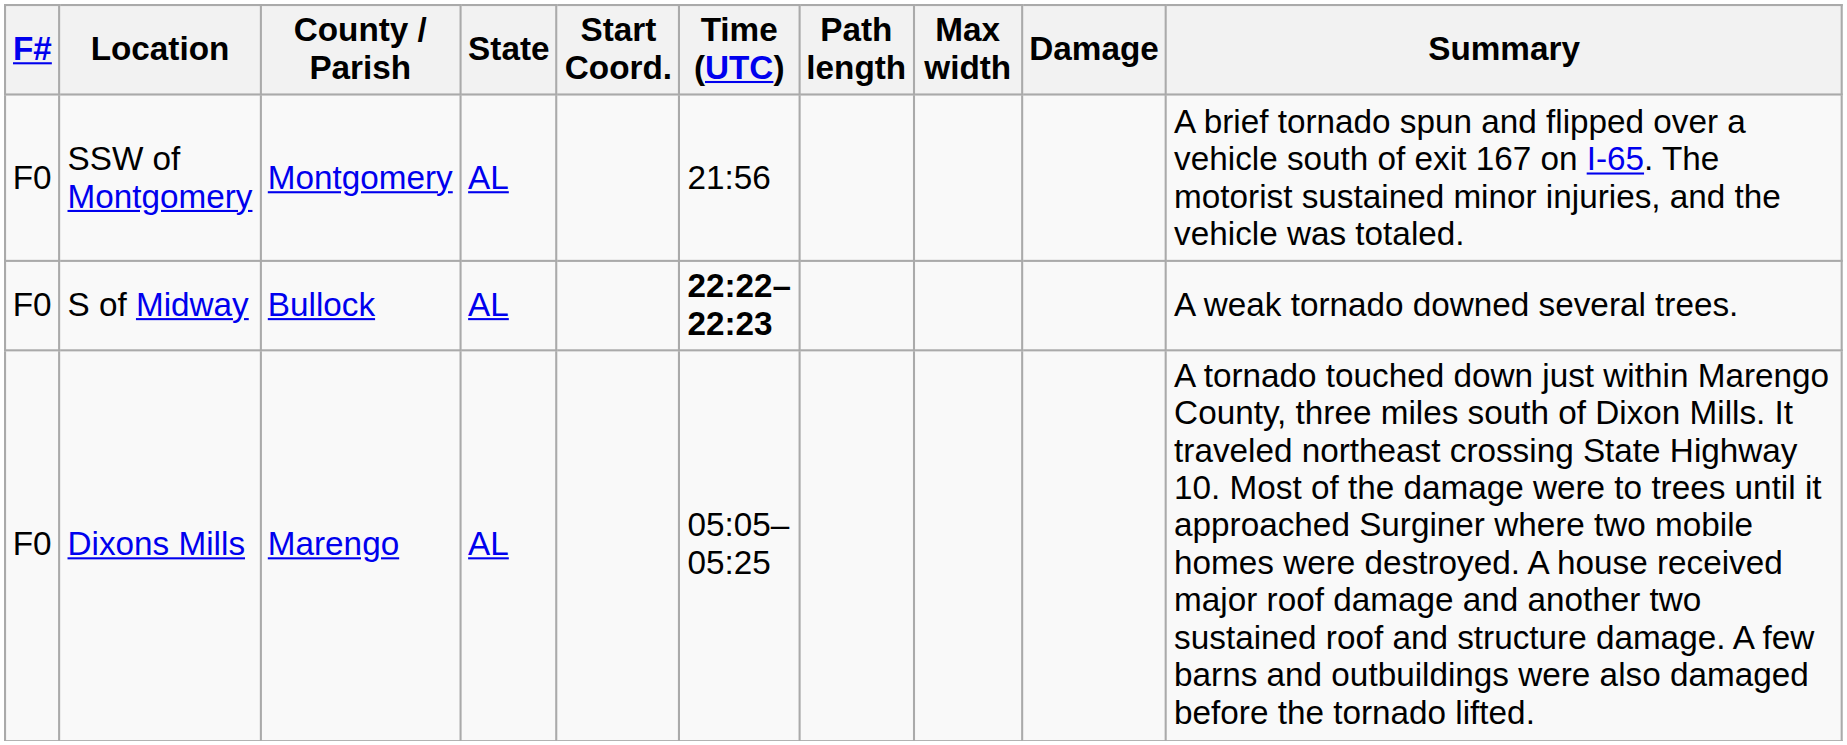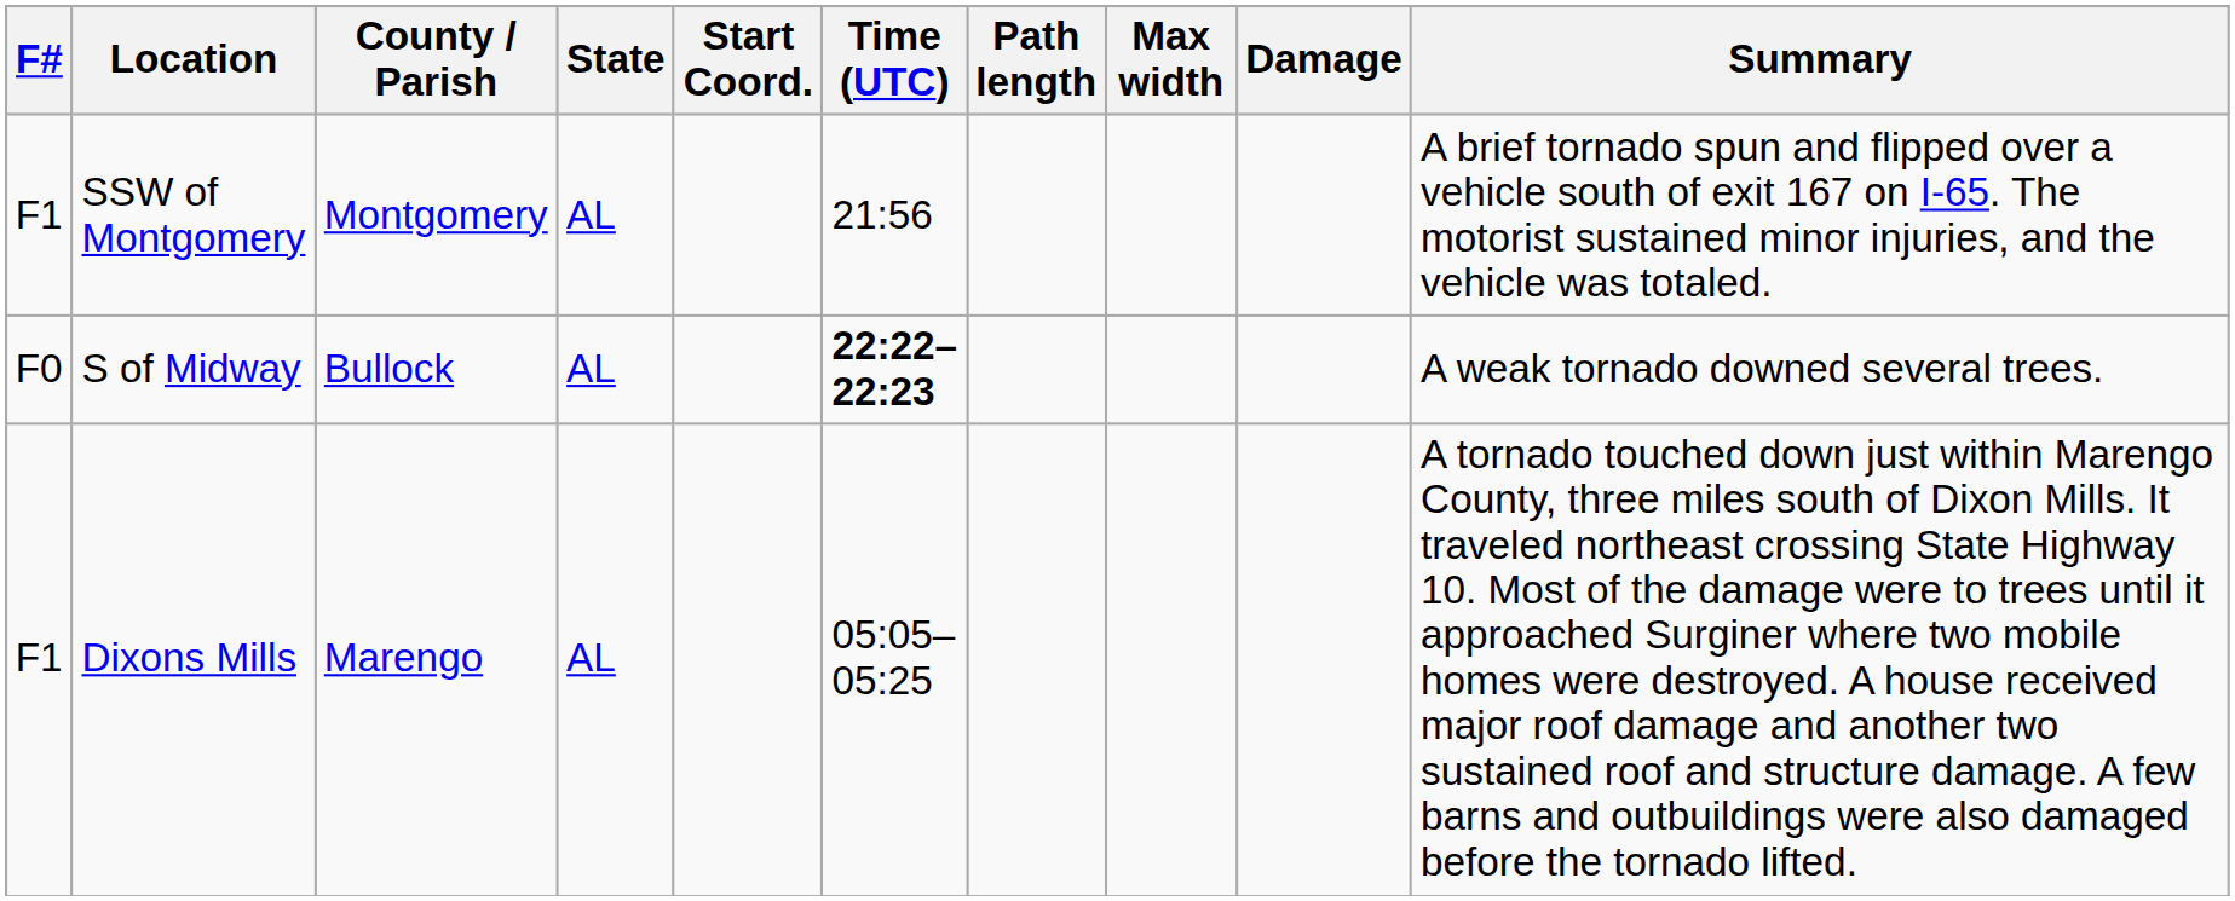SSW of Montgomery | F#: F0 -> F1
Dixons Mills | F#: F0 -> F1
